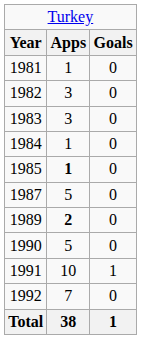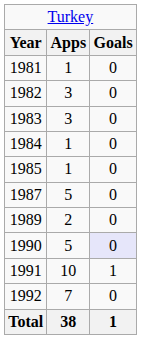1985 | column 2: bold -> normal
1989 | column 2: bold -> normal
1990 | column 3: no background -> lavender background
